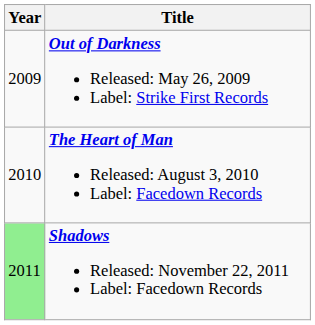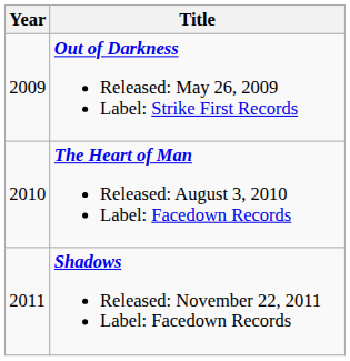Shadows Released: November 22, 2011 Label: Facedown Records | Year: lightgreen background -> no background
